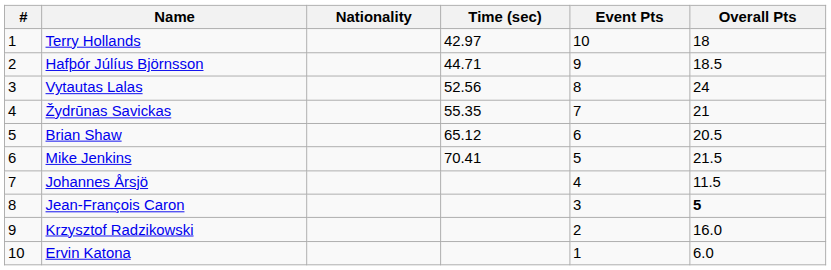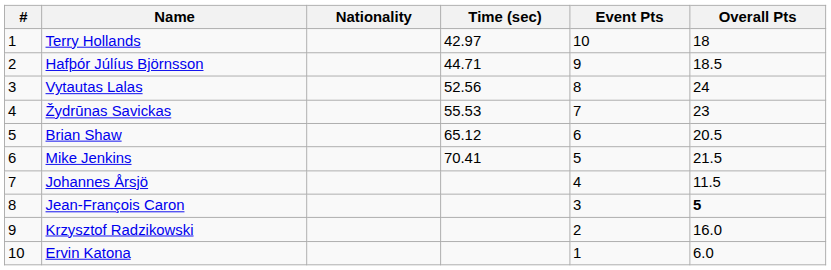Žydrūnas Savickas | Time (sec): 55.35 -> 55.53
Žydrūnas Savickas | Overall Pts: 21 -> 23
